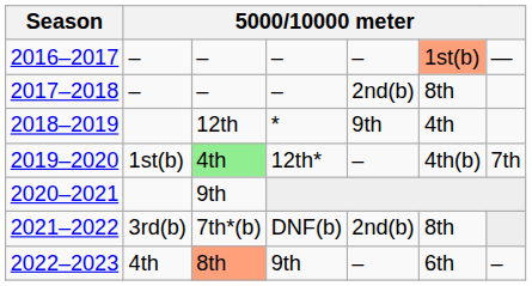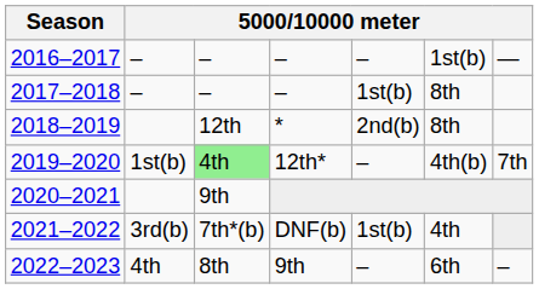2016–2017 | column 6: lightsalmon background -> no background
2017–2018 | column 5: 2nd(b) -> 1st(b)
2018–2019 | column 5: 9th -> 2nd(b)
2018–2019 | column 6: 4th -> 8th
2021–2022 | column 5: 2nd(b) -> 1st(b)
2021–2022 | column 6: 8th -> 4th
2022–2023 | column 3: lightsalmon background -> no background
